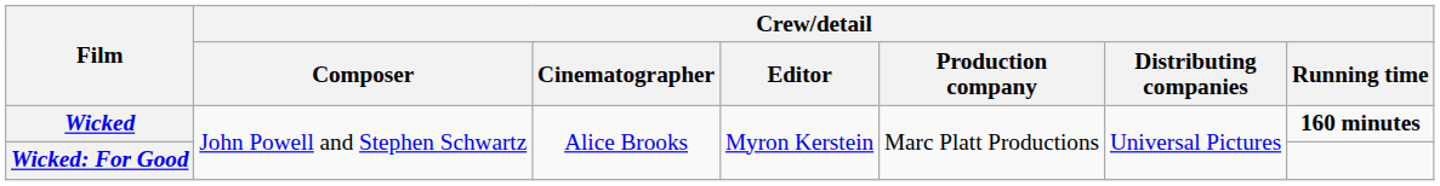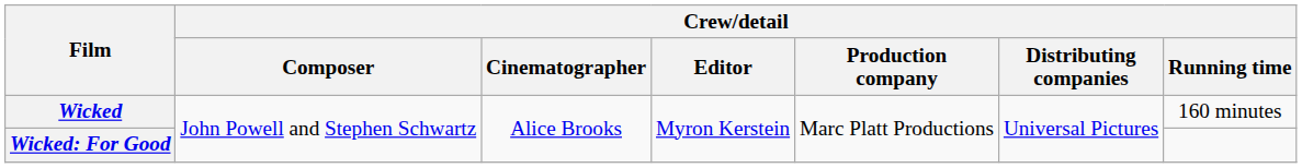Wicked | Crew/detail / Running time: bold -> normal
